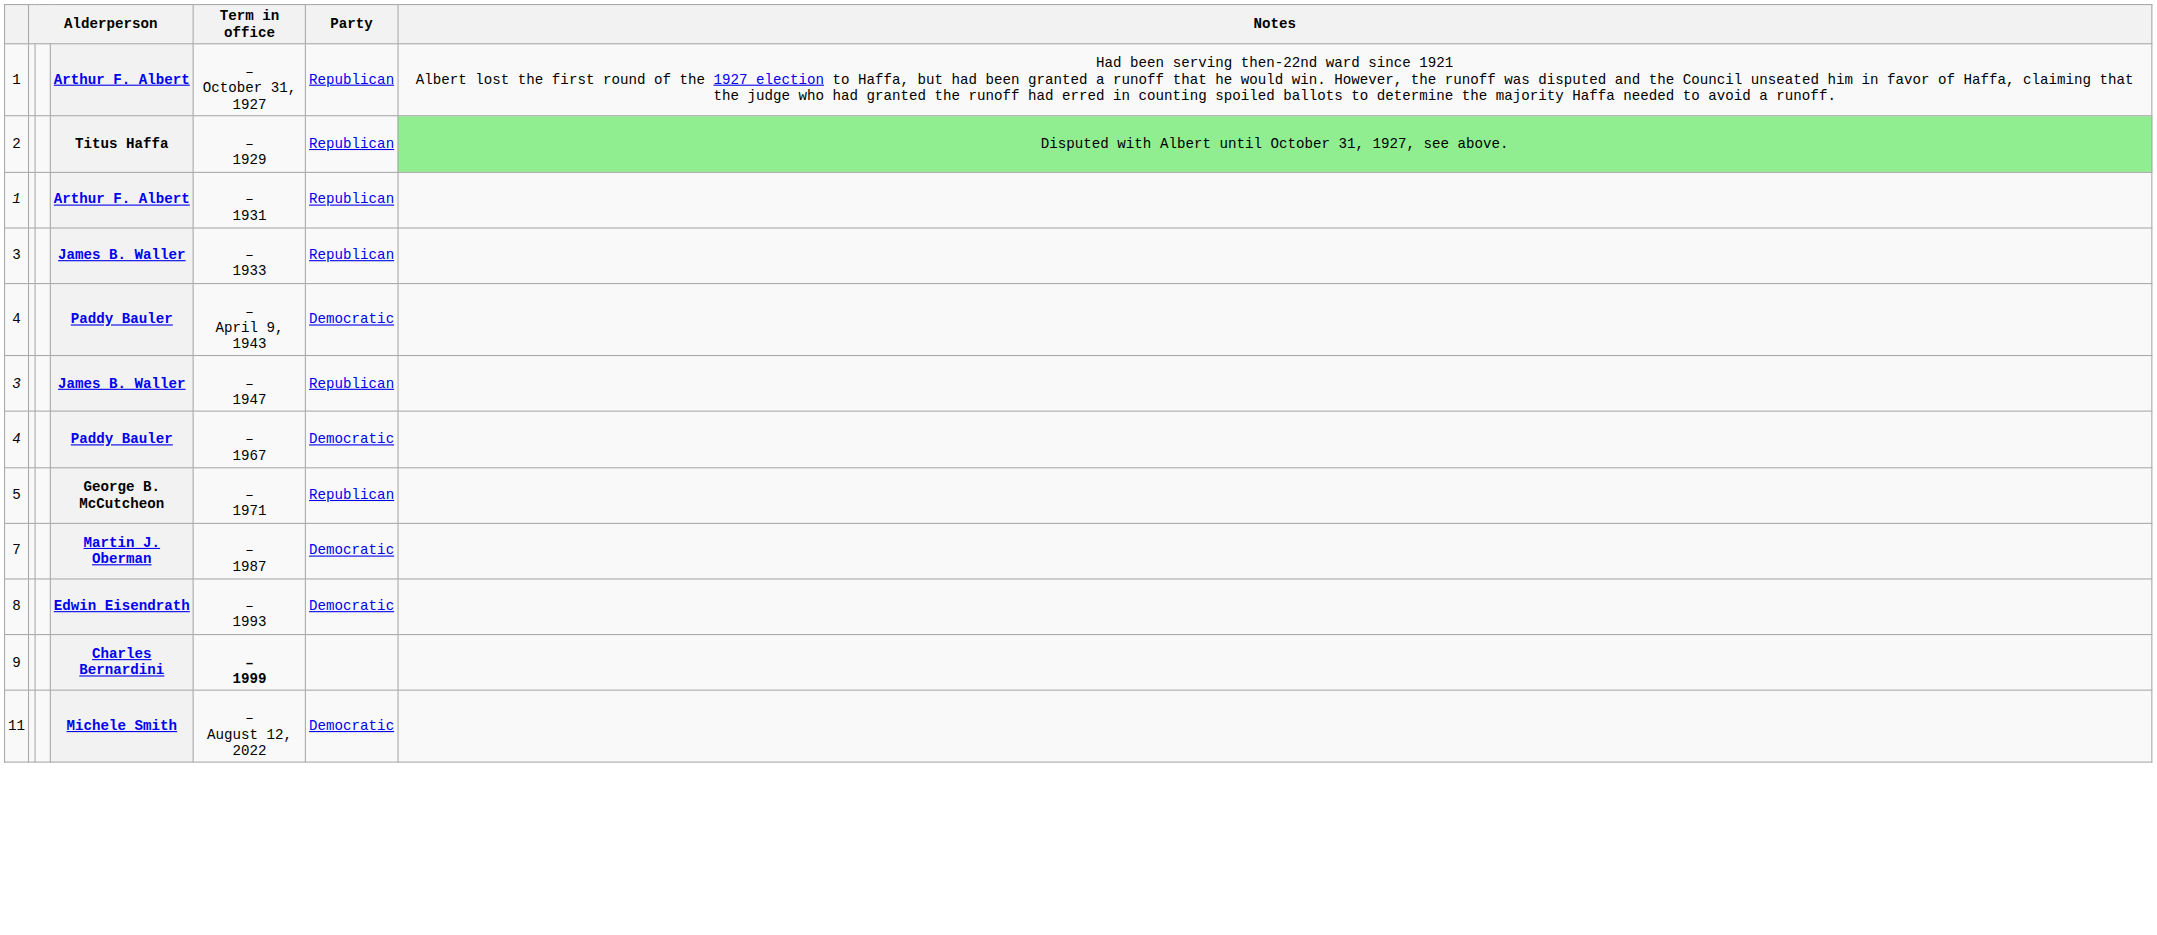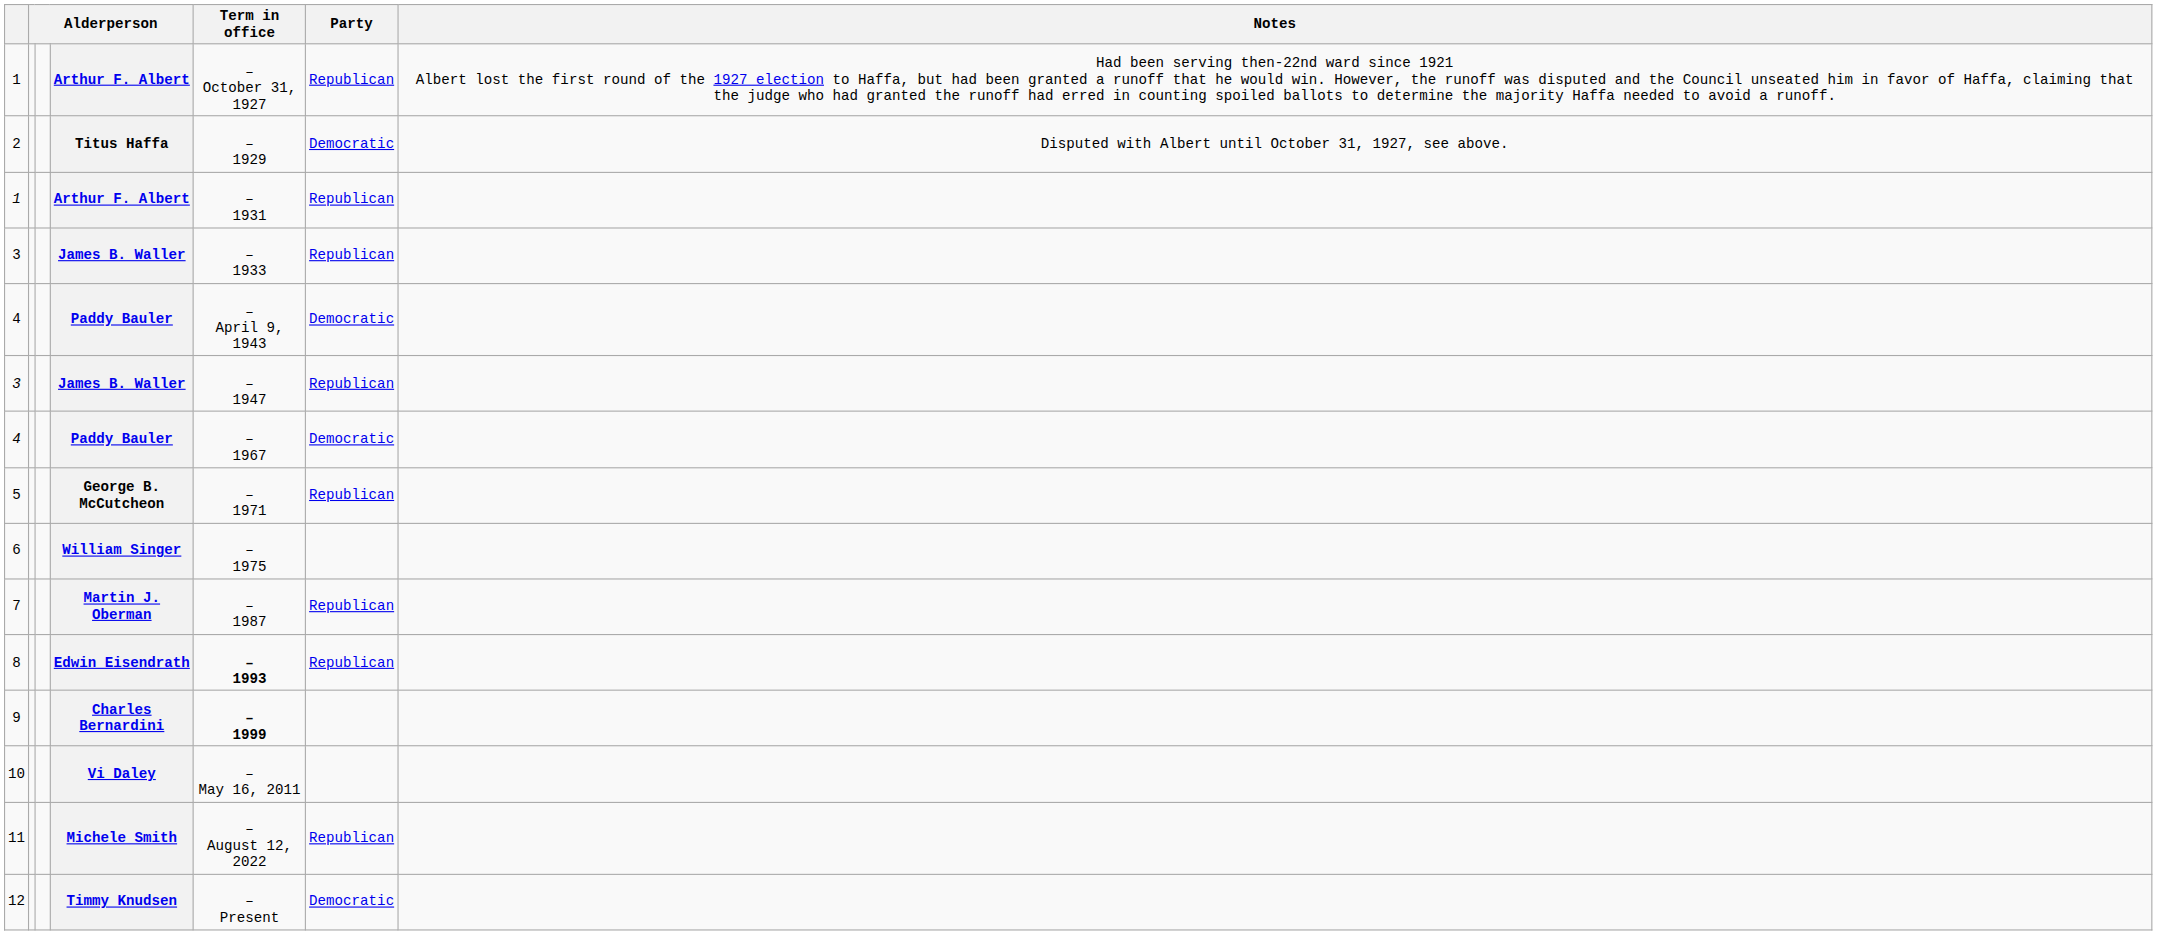2 | Party: Republican -> Democratic
2 | Notes: lightgreen background -> no background
+ row: 6 | William Singer | – 1975
7 | Party: Democratic -> Republican
8 | Term in office: normal -> bold
8 | Party: Democratic -> Republican
+ row: 10 | Vi Daley | – May 16, 2011
11 | Party: Democratic -> Republican
+ row: 12 | Timmy Knudsen | – Present | Democratic
